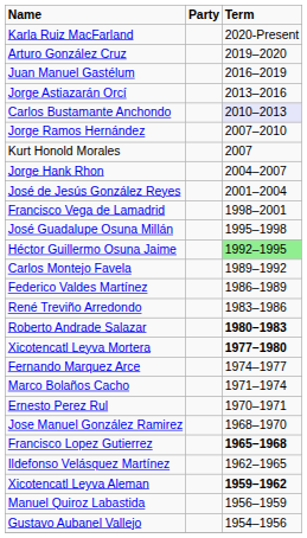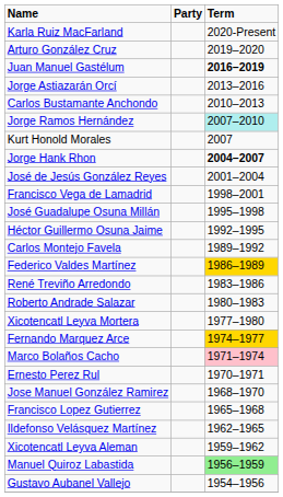Juan Manuel Gastélum | Term: normal -> bold
Carlos Bustamante Anchondo | Term: lavender background -> no background
Jorge Ramos Hernández | Term: no background -> paleturquoise background
Jorge Hank Rhon | Term: normal -> bold
Héctor Guillermo Osuna Jaime | Term: lightgreen background -> no background
Federico Valdes Martínez | Term: no background -> gold background
Roberto Andrade Salazar | Term: bold -> normal
Xicotencatl Leyva Mortera | Term: bold -> normal
Fernando Marquez Arce | Term: no background -> gold background
Marco Bolaños Cacho | Term: no background -> pink background
Francisco Lopez Gutierrez | Term: bold -> normal
Xicotencatl Leyva Aleman | Term: bold -> normal
Manuel Quiroz Labastida | Term: no background -> lightgreen background
